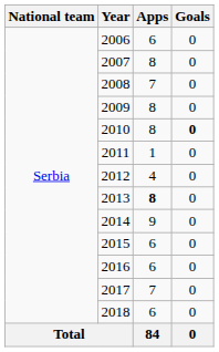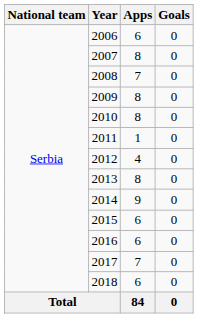2010 | Goals: bold -> normal
2013 | Apps: bold -> normal
